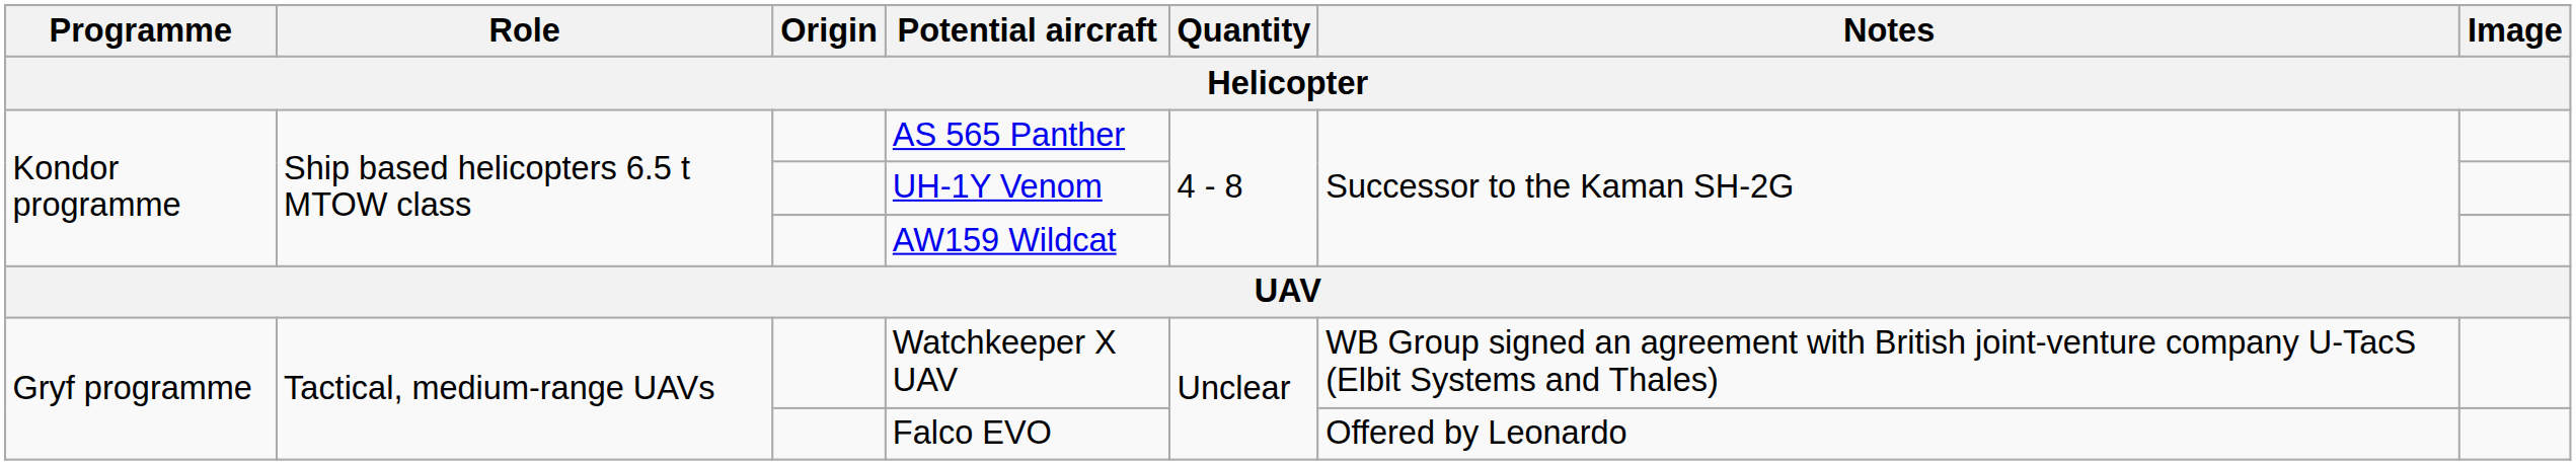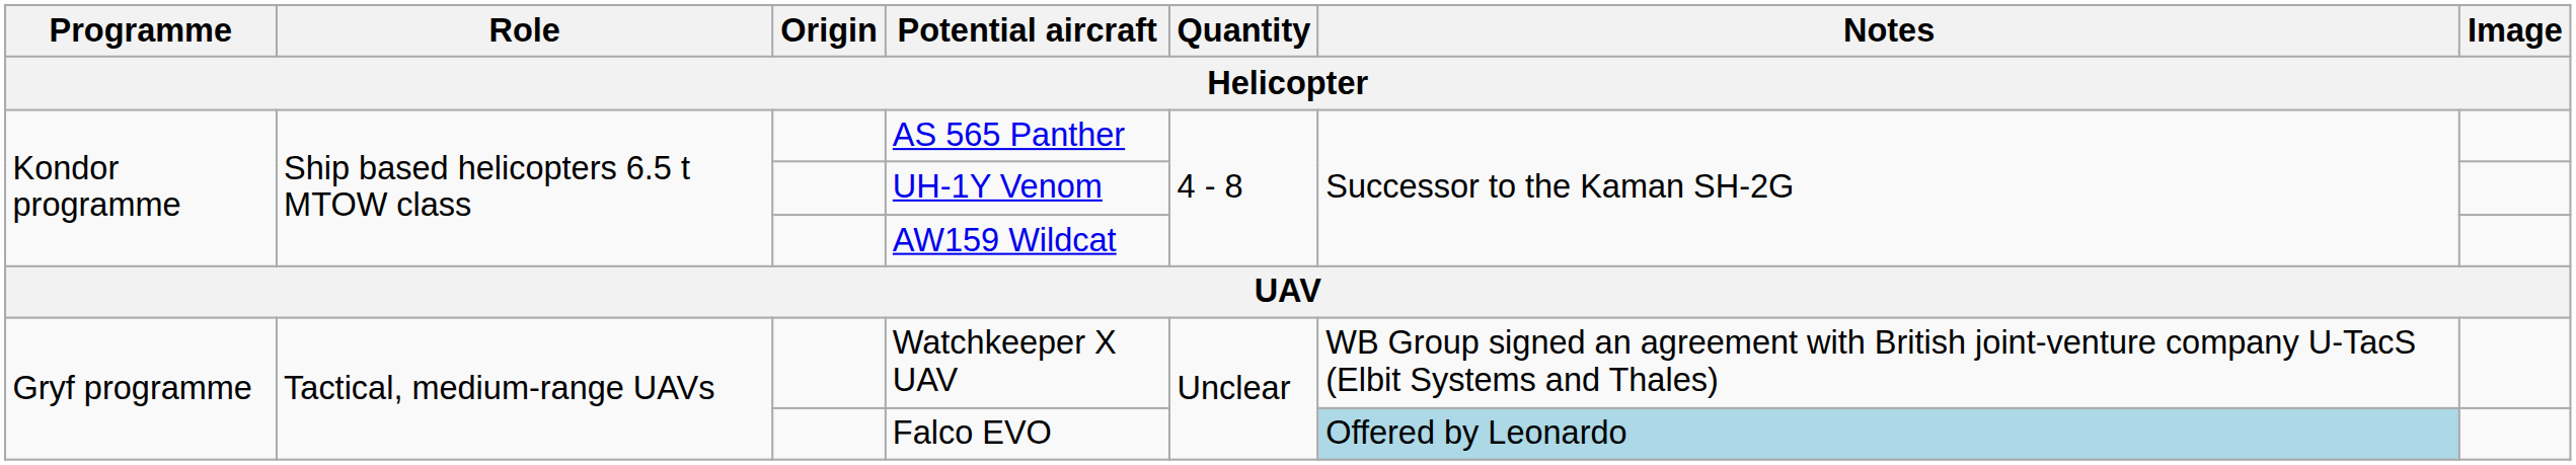Falco EVO | Notes: no background -> lightblue background
